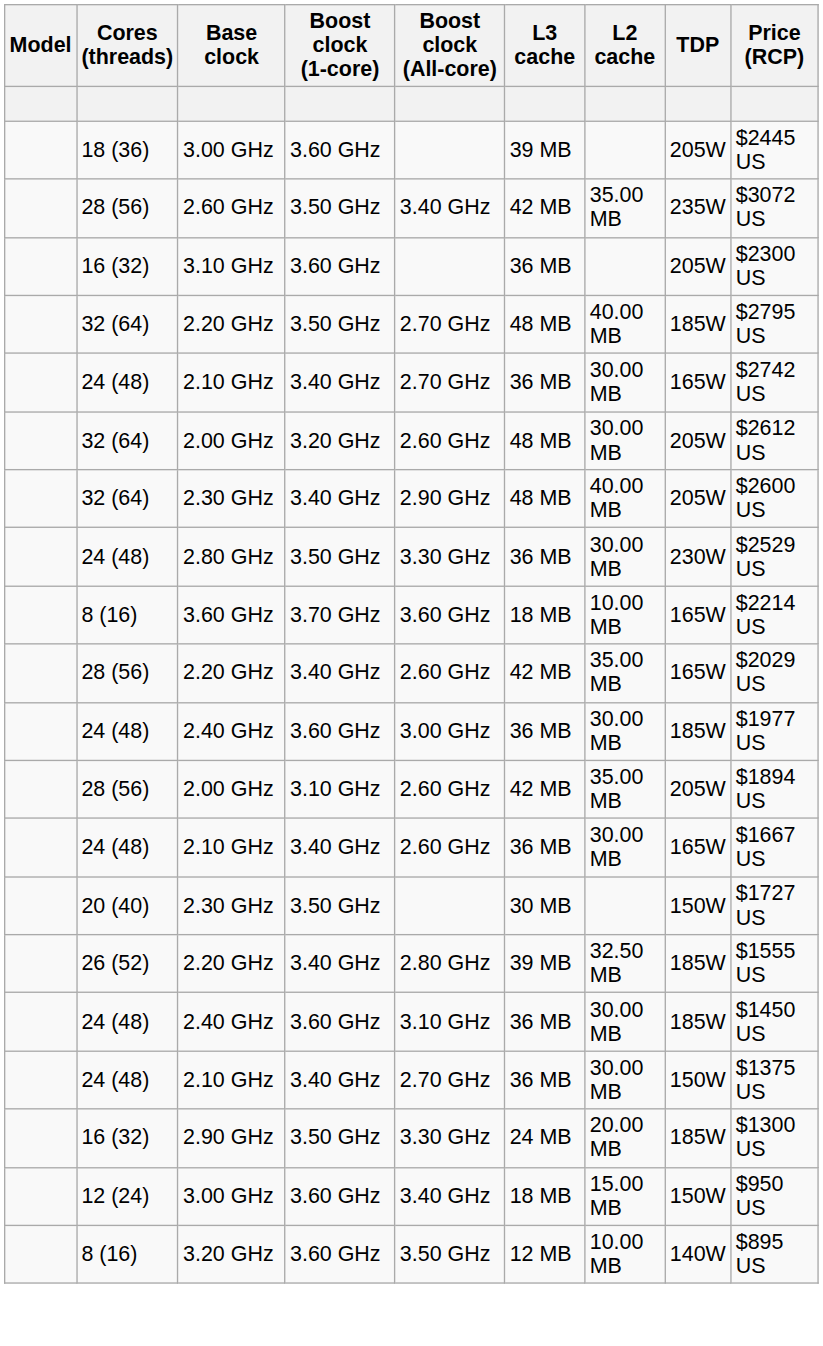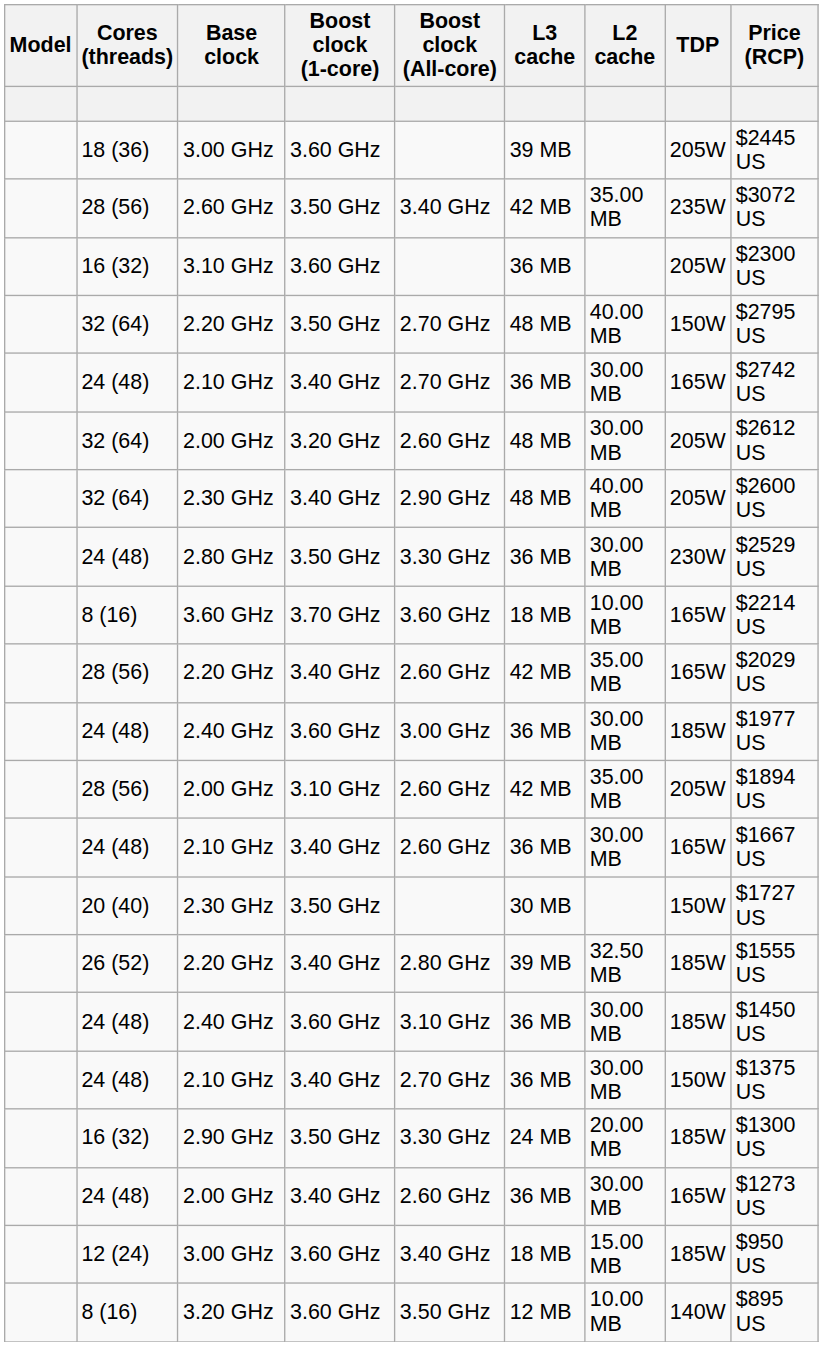32 (64) / 2.20 GHz | TDP: 185W -> 150W
+ row: 24 (48) | 2.00 GHz | 3.40 GHz | 2.60 GHz | 36 MB | 30.00 MB | 165W | $1273 US
12 (24) / 3.00 GHz | TDP: 150W -> 185W
